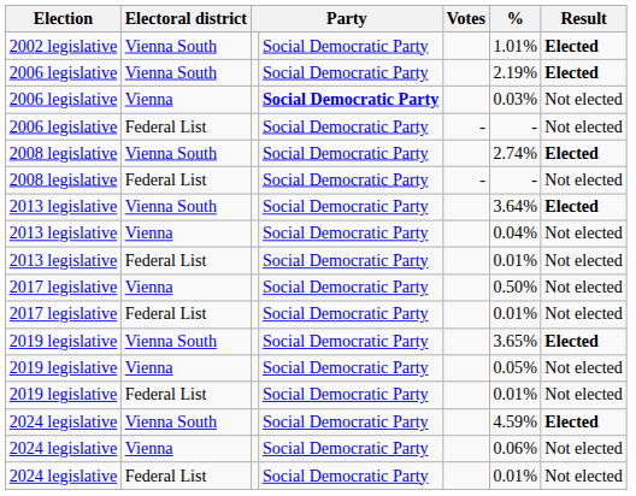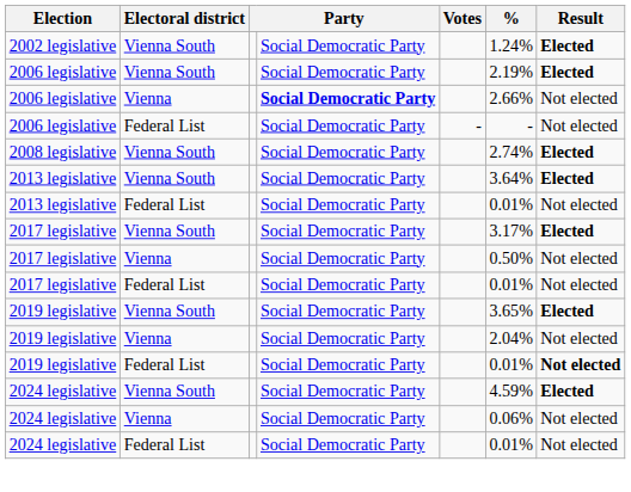2002 legislative | %: 1.01% -> 1.24%
2006 legislative / Vienna | %: 0.03% -> 2.66%
- row: 2008 legislative | Federal List | Social Democratic Party | - | - | Not elected
- row: 2013 legislative | Vienna | Social Democratic Party | 0.04% | Not elected
+ row: 2017 legislative | Vienna South | Social Democratic Party | 3.17% | Elected
2019 legislative / Vienna | %: 0.05% -> 2.04%
2019 legislative / Federal List | Result: normal -> bold
